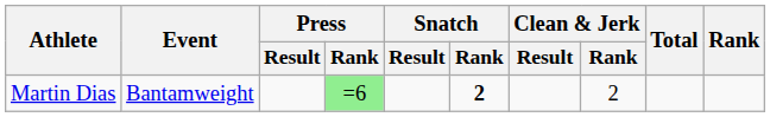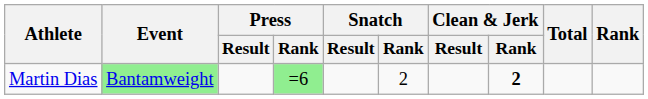Martin Dias | Event: no background -> lightgreen background
Martin Dias | Snatch / Rank: bold -> normal
Martin Dias | Clean & Jerk / Rank: normal -> bold
